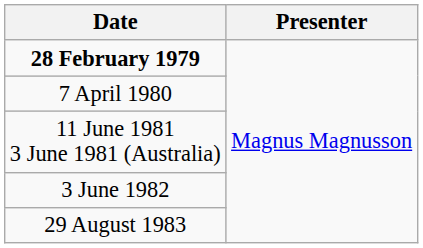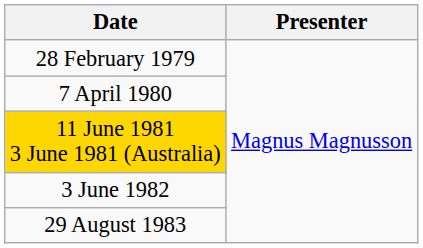28 February 1979 | Date: bold -> normal
11 June 1981 3 June 1981 (Australia) | Date: no background -> gold background
